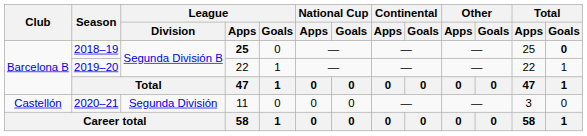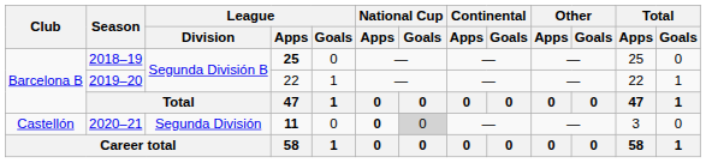2018–19 | Total / Goals: bold -> normal
2020–21 | League / Apps: normal -> bold
2020–21 | National Cup / Apps: normal -> bold
2020–21 | National Cup / Goals: no background -> lightgrey background
